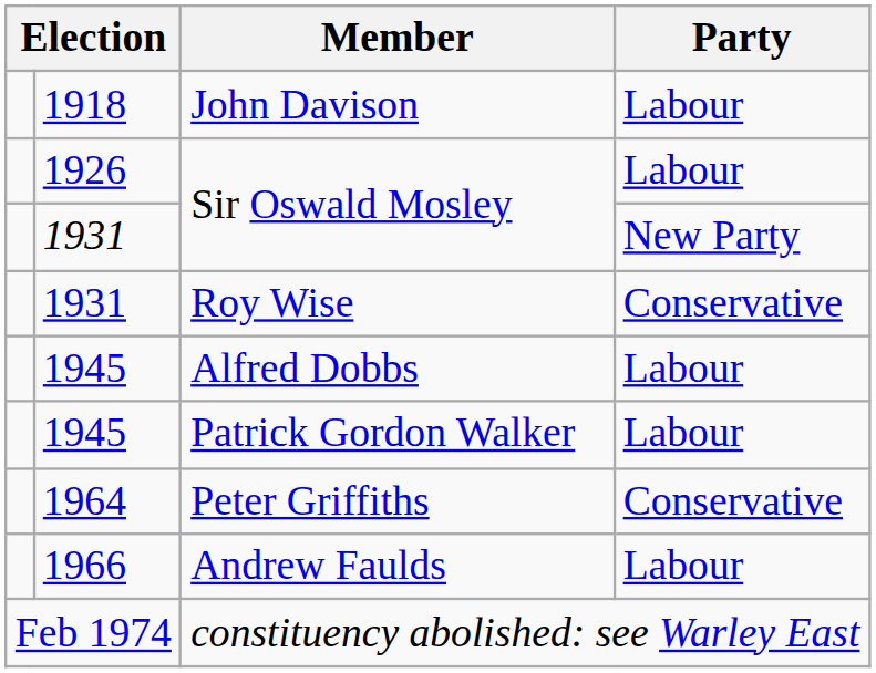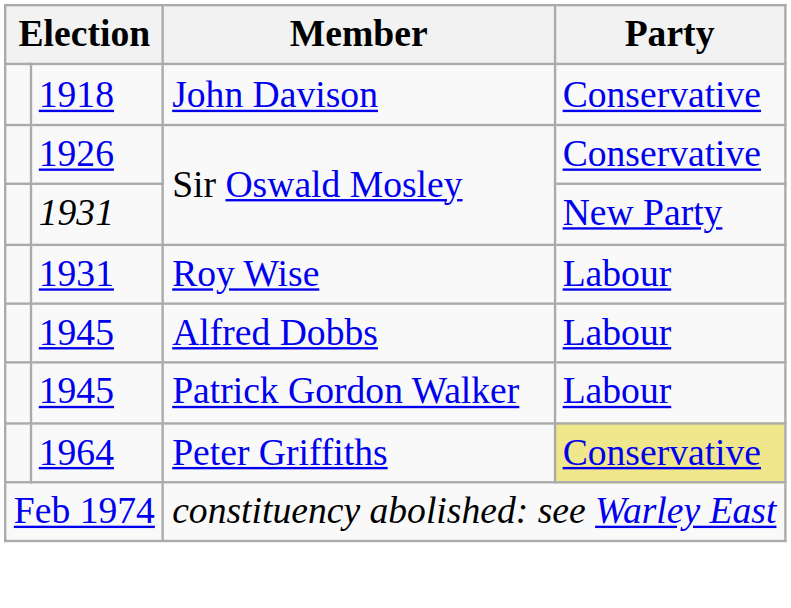John Davison | Party: Labour -> Conservative
1926 / Sir Oswald Mosley | Party: Labour -> Conservative
Roy Wise | Party: Conservative -> Labour
Peter Griffiths | Party: no background -> khaki background
- row: 1966 | Andrew Faulds | Labour
